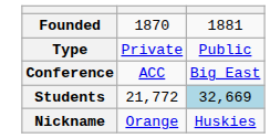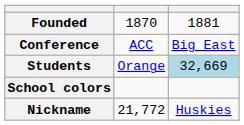- row: Type | Private | Public
Students | column 2: 21,772 -> Orange
+ row: School colors
Nickname | column 2: Orange -> 21,772
